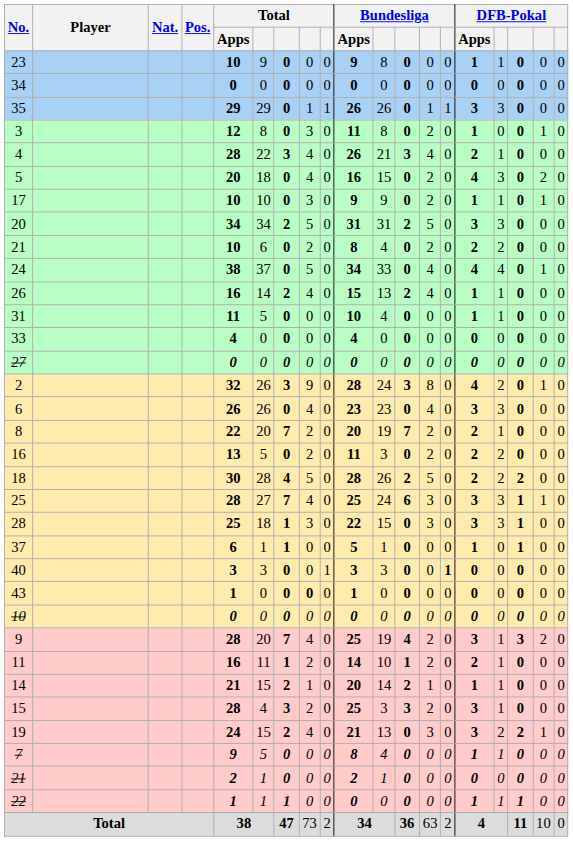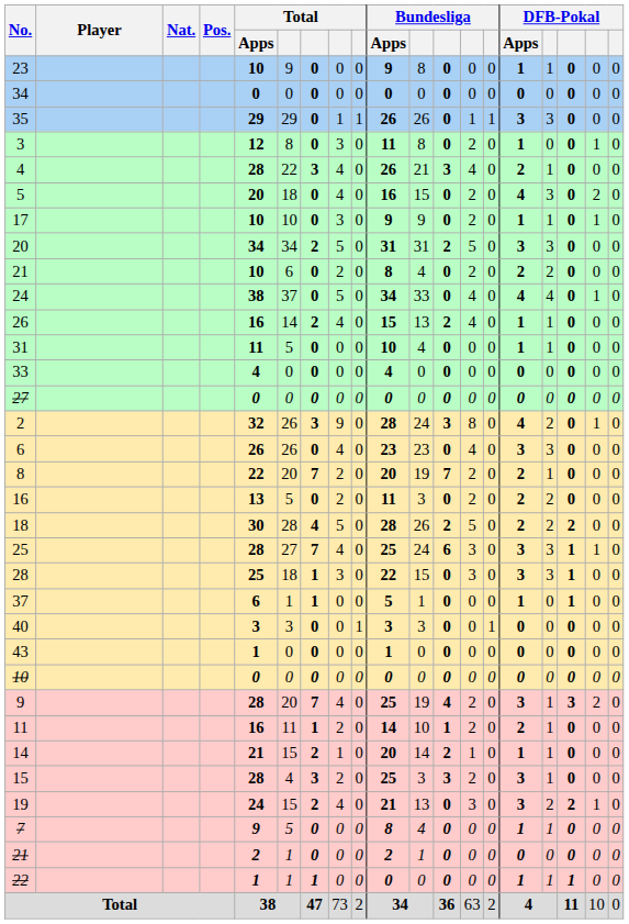40 | column 14: bold -> normal
43 | column 8: bold -> normal
